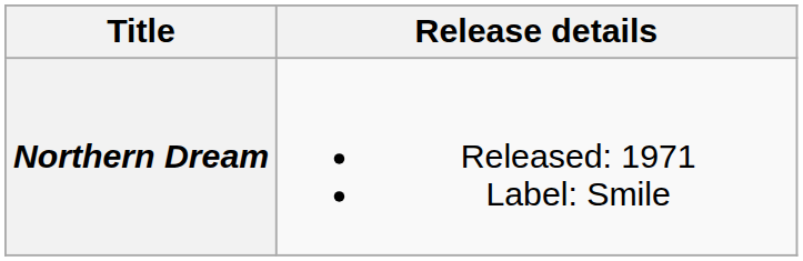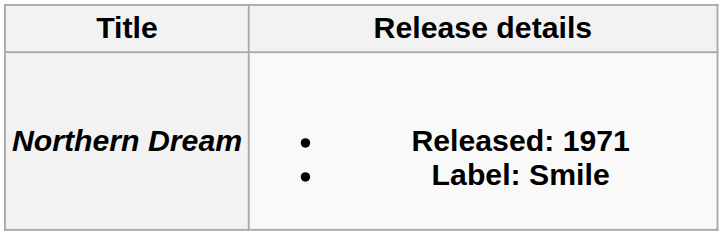Northern Dream | Release details: normal -> bold
